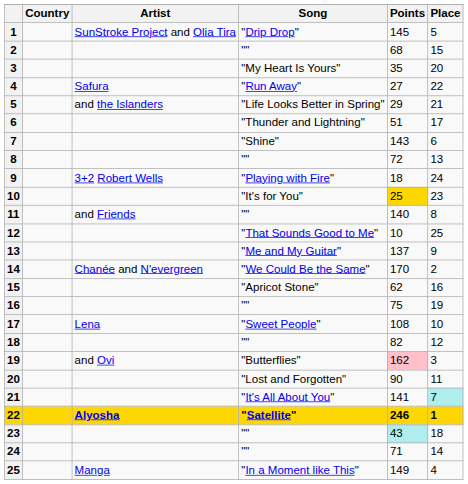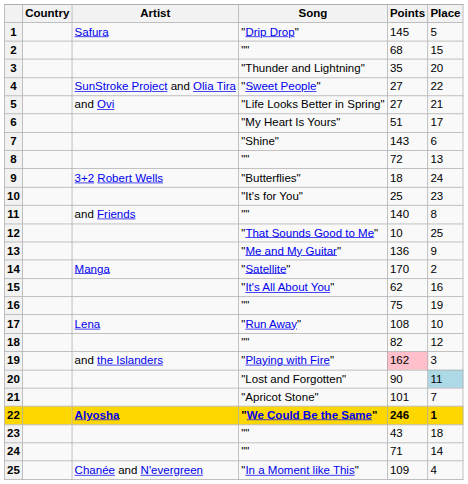row 2 | Artist: SunStroke Project and Olia Tira -> Safura
row 4 | Song: "My Heart Is Yours" -> "Thunder and Lightning"
row 5 | Artist: Safura -> SunStroke Project and Olia Tira
row 5 | Song: "Run Away" -> "Sweet People"
row 6 | Artist: and the Islanders -> and Ovi
row 6 | Points: 29 -> 27
row 7 | Song: "Thunder and Lightning" -> "My Heart Is Yours"
row 10 | Song: "Playing with Fire" -> "Butterflies"
row 11 | Points: gold background -> no background
row 14 | Points: 137 -> 136
row 15 | Artist: Chanée and N'evergreen -> Manga
row 15 | Song: "We Could Be the Same" -> "Satellite"
row 16 | Song: "Apricot Stone" -> "It's All About You"
row 18 | Song: "Sweet People" -> "Run Away"
row 20 | Artist: and Ovi -> and the Islanders
row 20 | Song: "Butterflies" -> "Playing with Fire"
row 21 | Place: no background -> lightblue background
row 22 | Song: "It's All About You" -> "Apricot Stone"
row 22 | Points: 141 -> 101
row 22 | Place: paleturquoise background -> no background
row 23 | Song: "Satellite" -> "We Could Be the Same"
row 24 | Points: paleturquoise background -> no background
row 26 | Artist: Manga -> Chanée and N'evergreen
row 26 | Points: 149 -> 109
